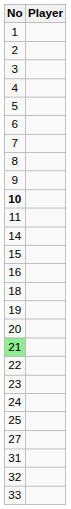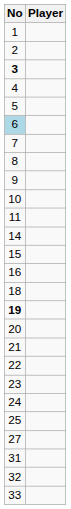3 | No: normal -> bold
6 | No: no background -> lightblue background
10 | No: bold -> normal
19 | No: normal -> bold
21 | No: lightgreen background -> no background
